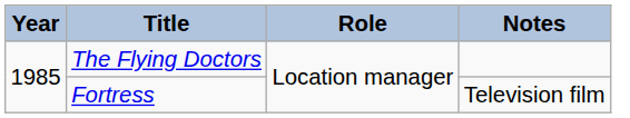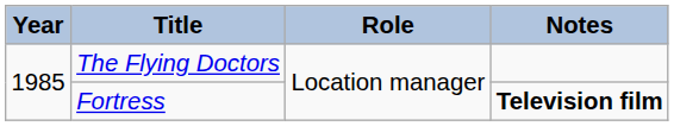Fortress | Notes: normal -> bold
